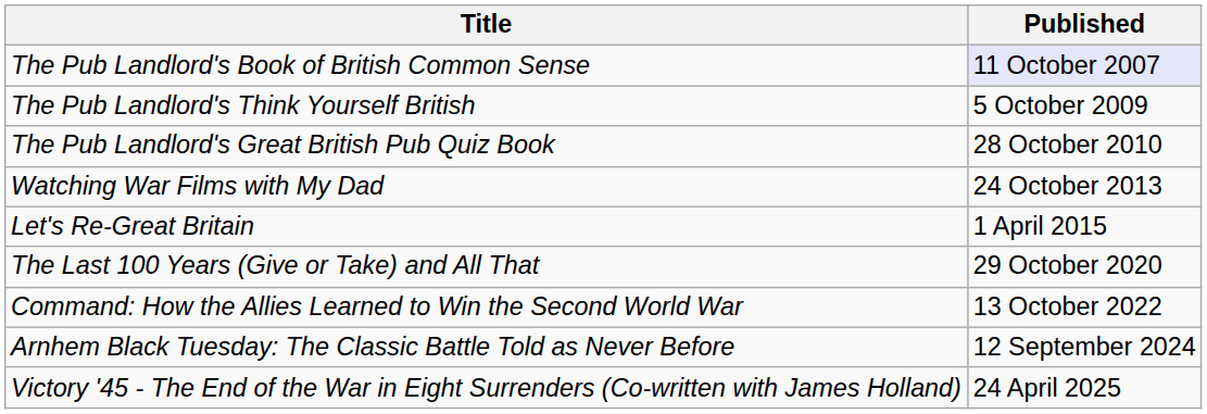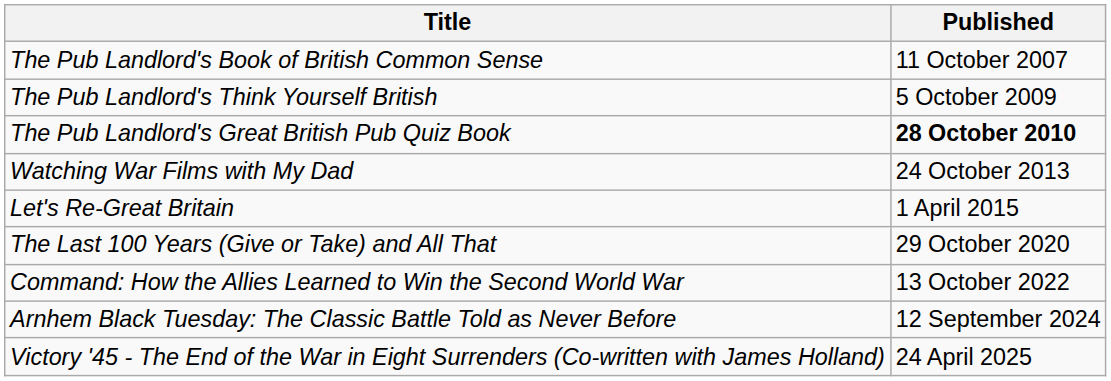The Pub Landlord's Book of British Common Sense | Published: lavender background -> no background
The Pub Landlord's Great British Pub Quiz Book | Published: normal -> bold
